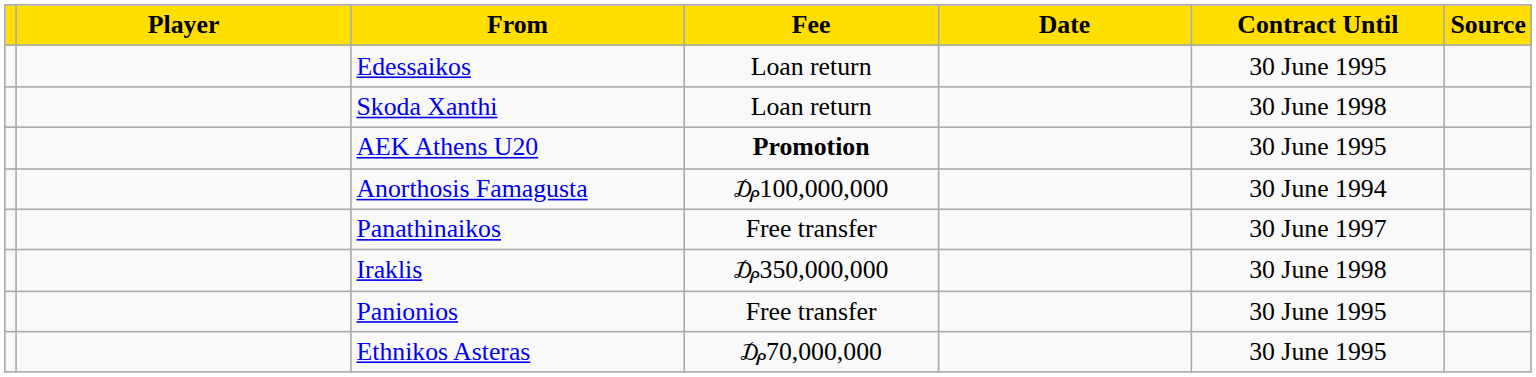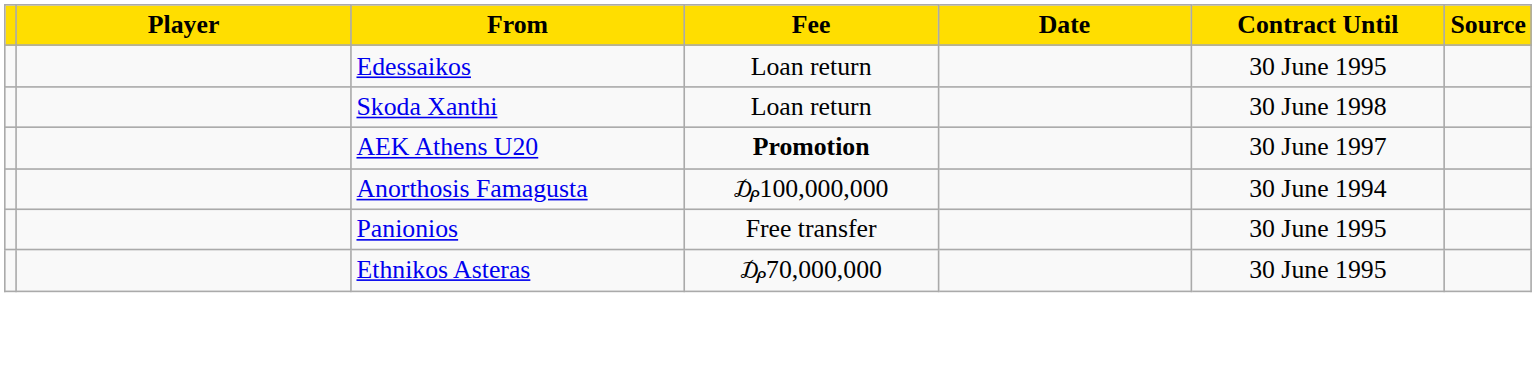AEK Athens U20 | Contract Until: 30 June 1995 -> 30 June 1997
- row: Panathinaikos | Free transfer | 30 June 1997
- row: Iraklis | ₯350,000,000 | 30 June 1998
